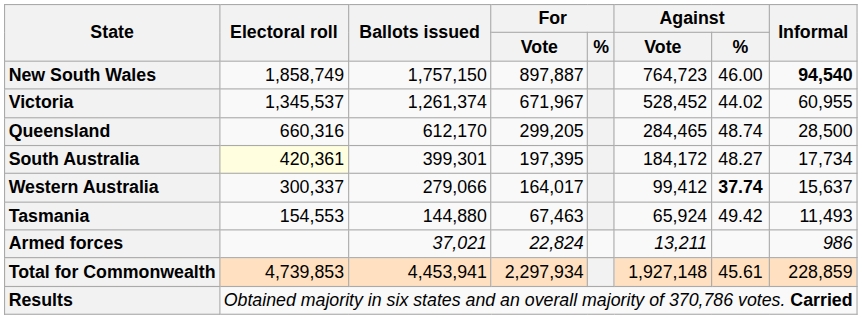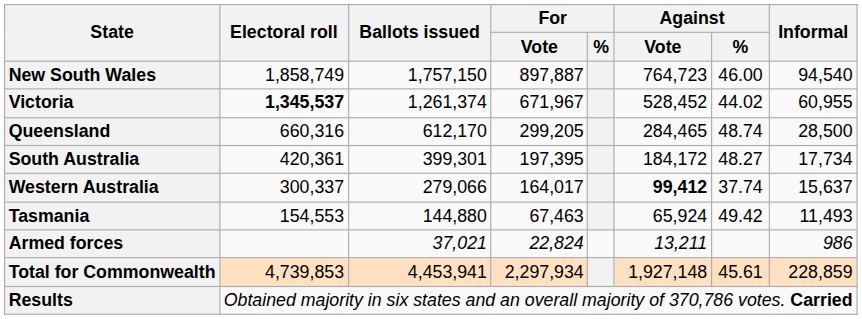New South Wales | Informal: bold -> normal
Victoria | Electoral roll: normal -> bold
South Australia | Electoral roll: lightyellow background -> no background
Western Australia | Against / Vote: normal -> bold
Western Australia | Against / %: bold -> normal
